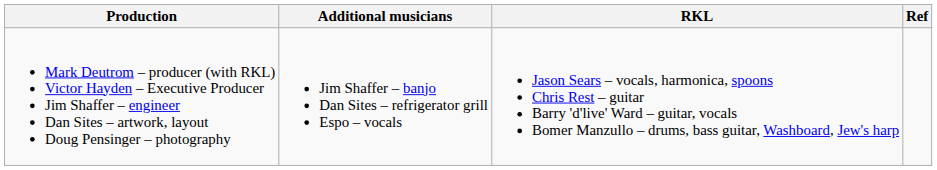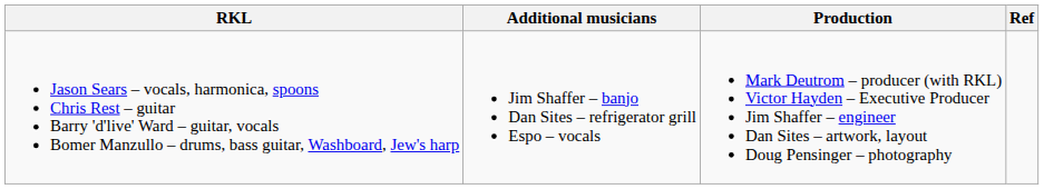columns swapped: RKL <-> Production
